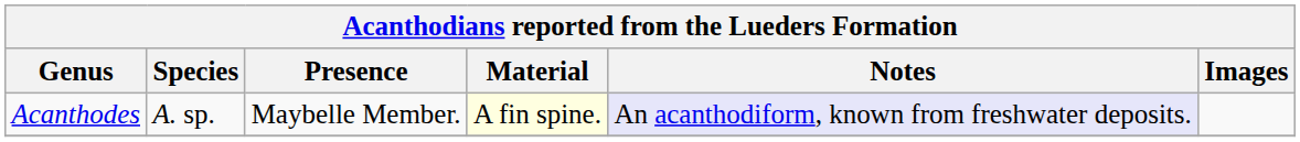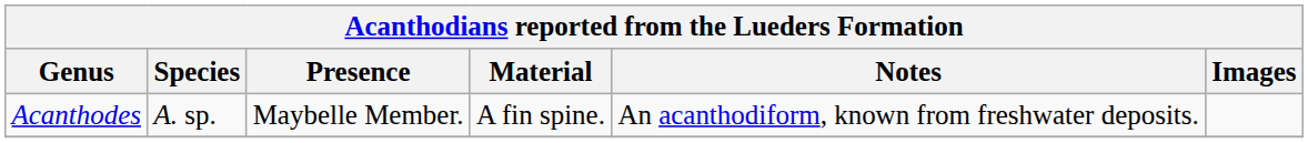Acanthodes | Material: lightyellow background -> no background
Acanthodes | Notes: lavender background -> no background
